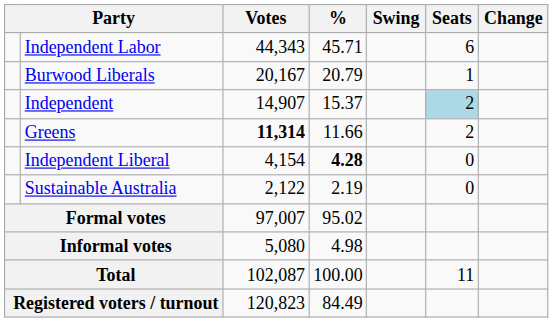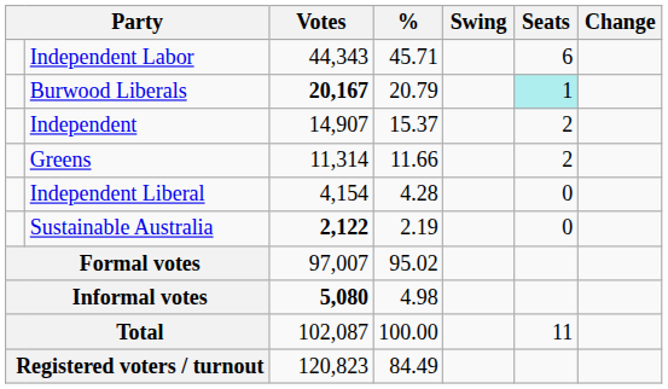Burwood Liberals | Votes: normal -> bold
Burwood Liberals | Seats: no background -> paleturquoise background
Independent | Seats: lightblue background -> no background
Greens | Votes: bold -> normal
Independent Liberal | %: bold -> normal
Sustainable Australia | Votes: normal -> bold
Informal votes | Votes: normal -> bold
